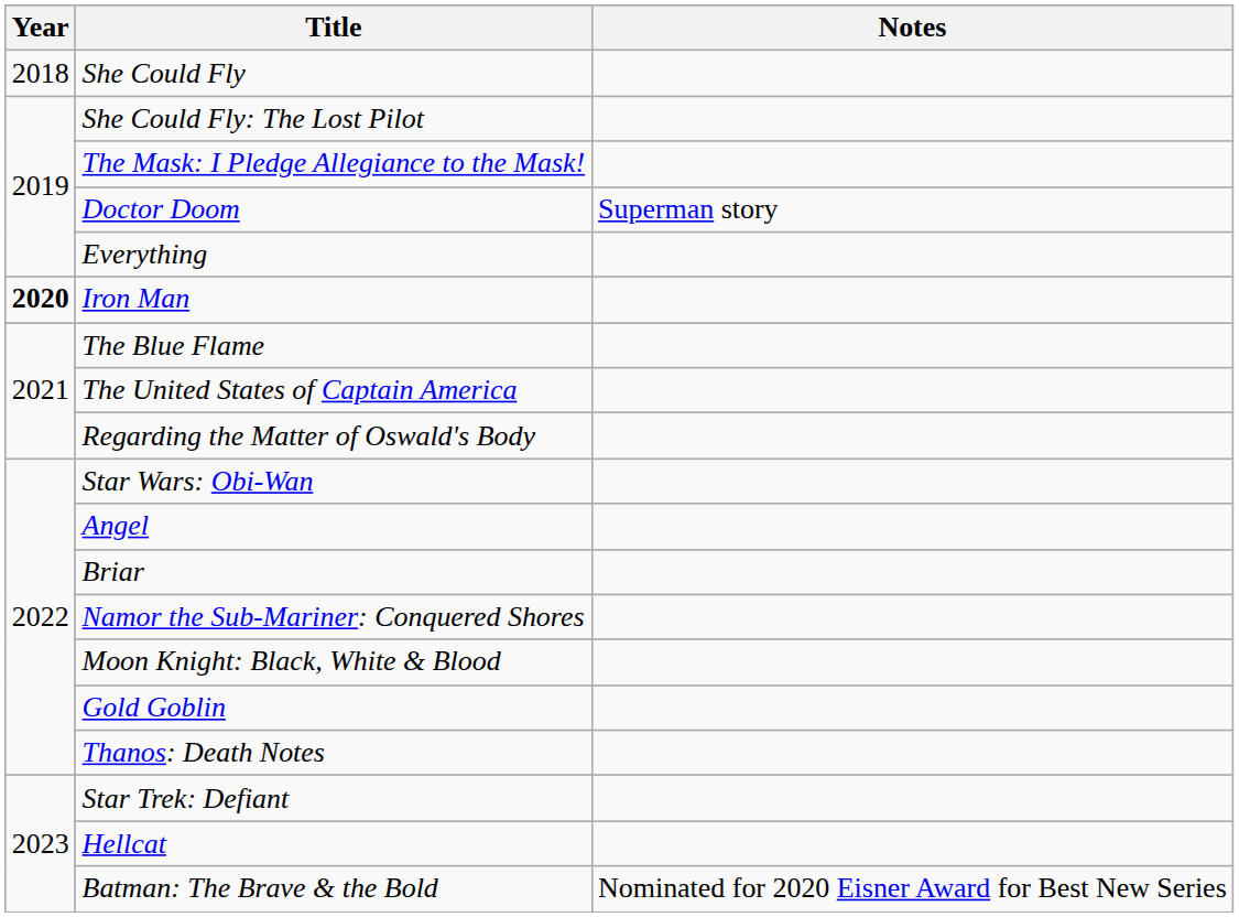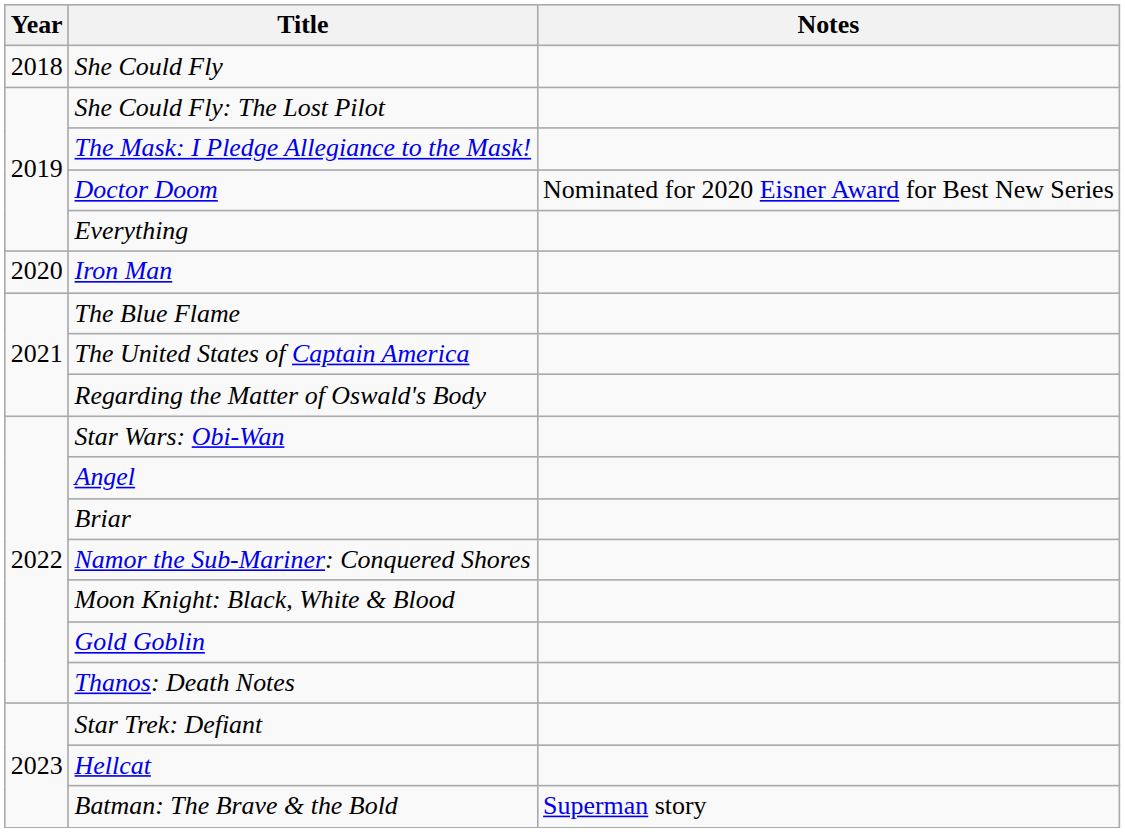Doctor Doom | Notes: Superman story -> Nominated for 2020 Eisner Award for Best New Series
Iron Man | Year: bold -> normal
Batman: The Brave & the Bold | Notes: Nominated for 2020 Eisner Award for Best New Series -> Superman story
